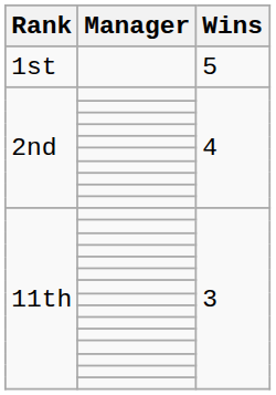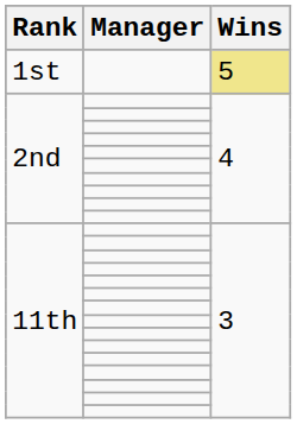1st | Wins: no background -> khaki background
